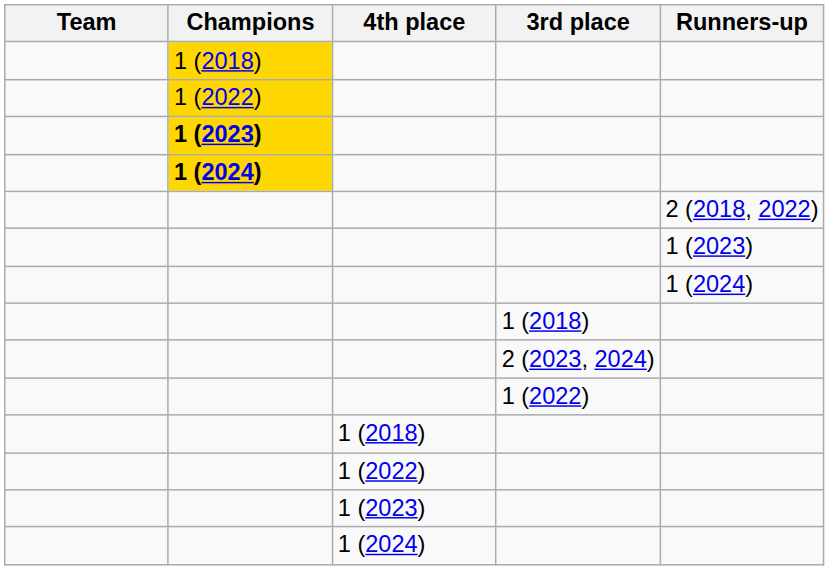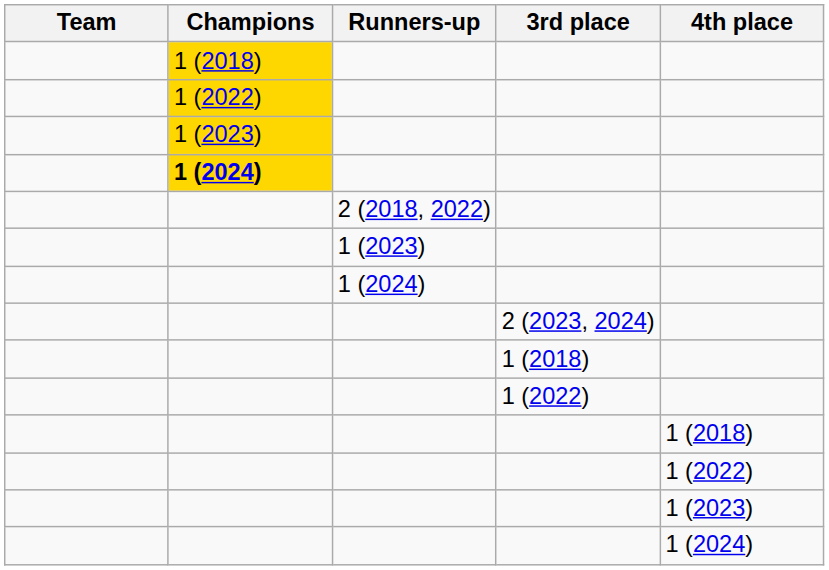columns swapped: Runners-up <-> 4th place
row 4 | Champions: bold -> normal
row 9 | 3rd place: 1 (2018) -> 2 (2023, 2024)
row 10 | 3rd place: 2 (2023, 2024) -> 1 (2018)
